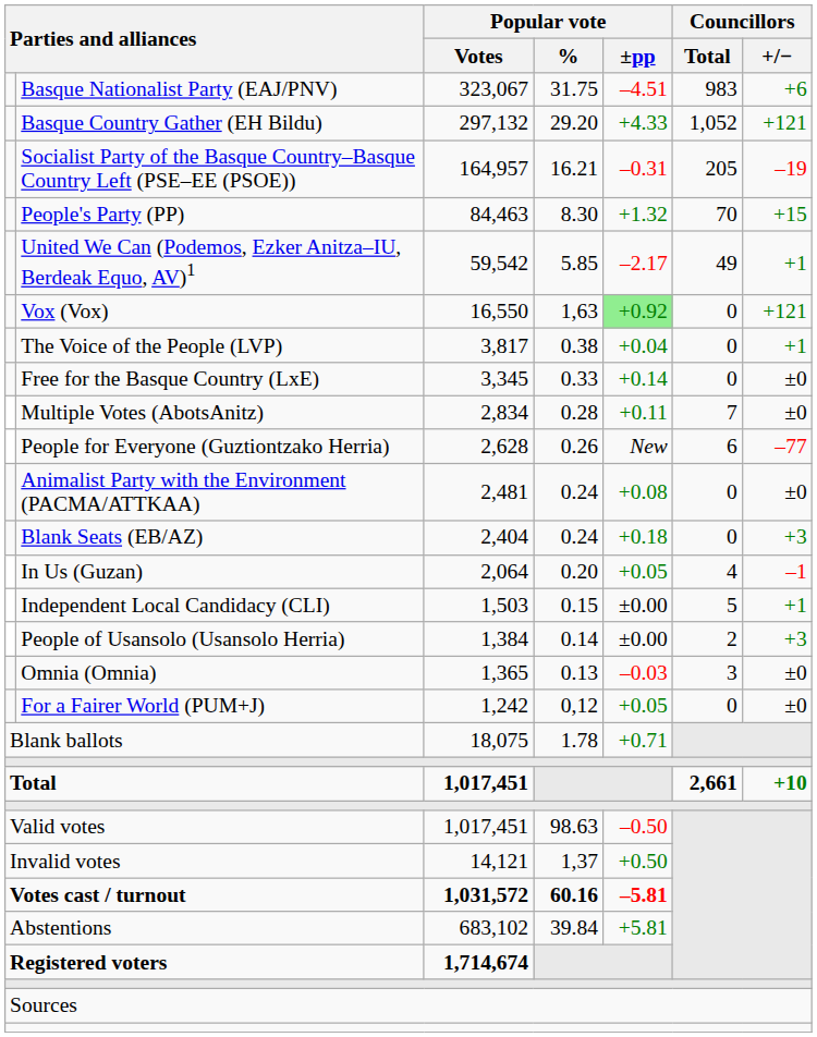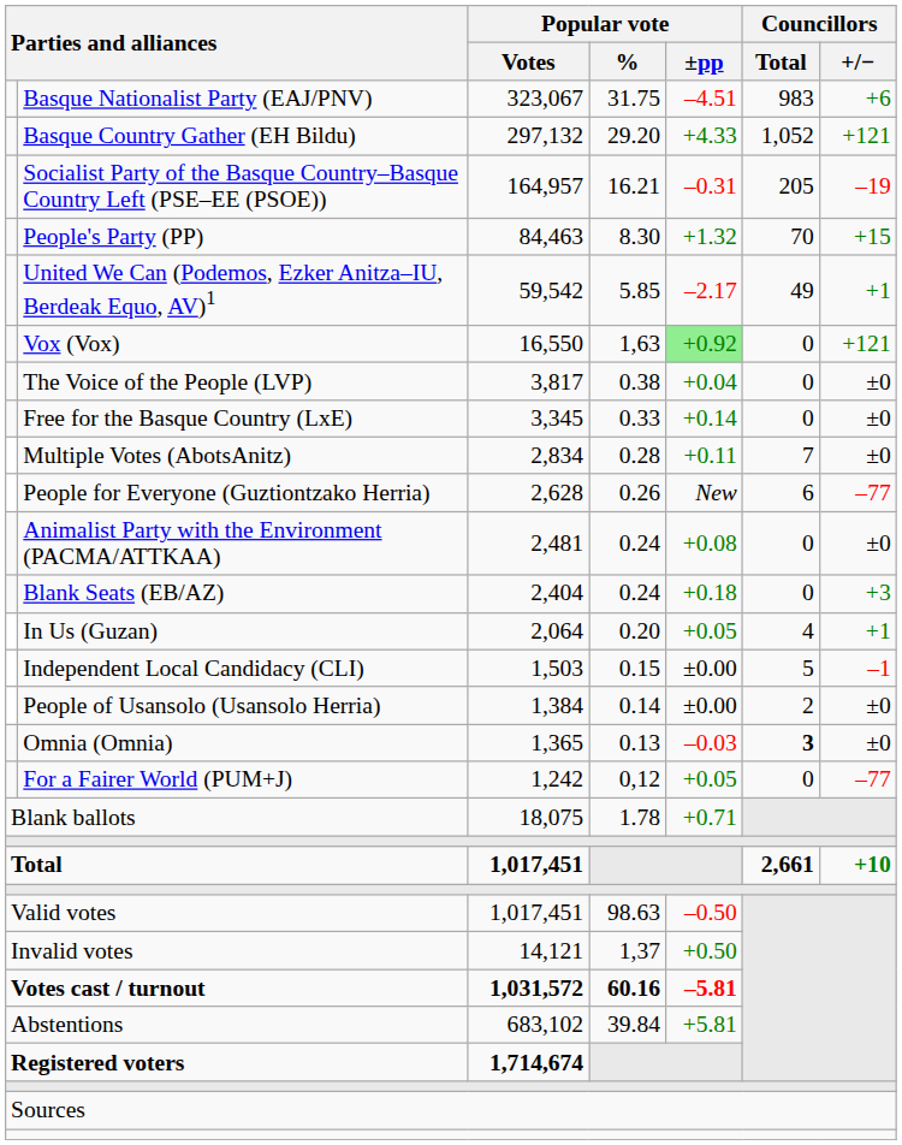The Voice of the People (LVP) | Councillors / +/−: +1 -> ±0
In Us (Guzan) | Councillors / +/−: –1 -> +1
Independent Local Candidacy (CLI) | Councillors / +/−: +1 -> –1
People of Usansolo (Usansolo Herria) | Councillors / +/−: +3 -> ±0
Omnia (Omnia) | Councillors / Total: normal -> bold
For a Fairer World (PUM+J) | Councillors / +/−: ±0 -> –77
